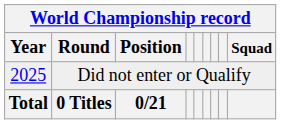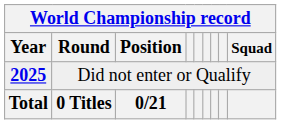Did not enter or Qualify | Year: normal -> bold
